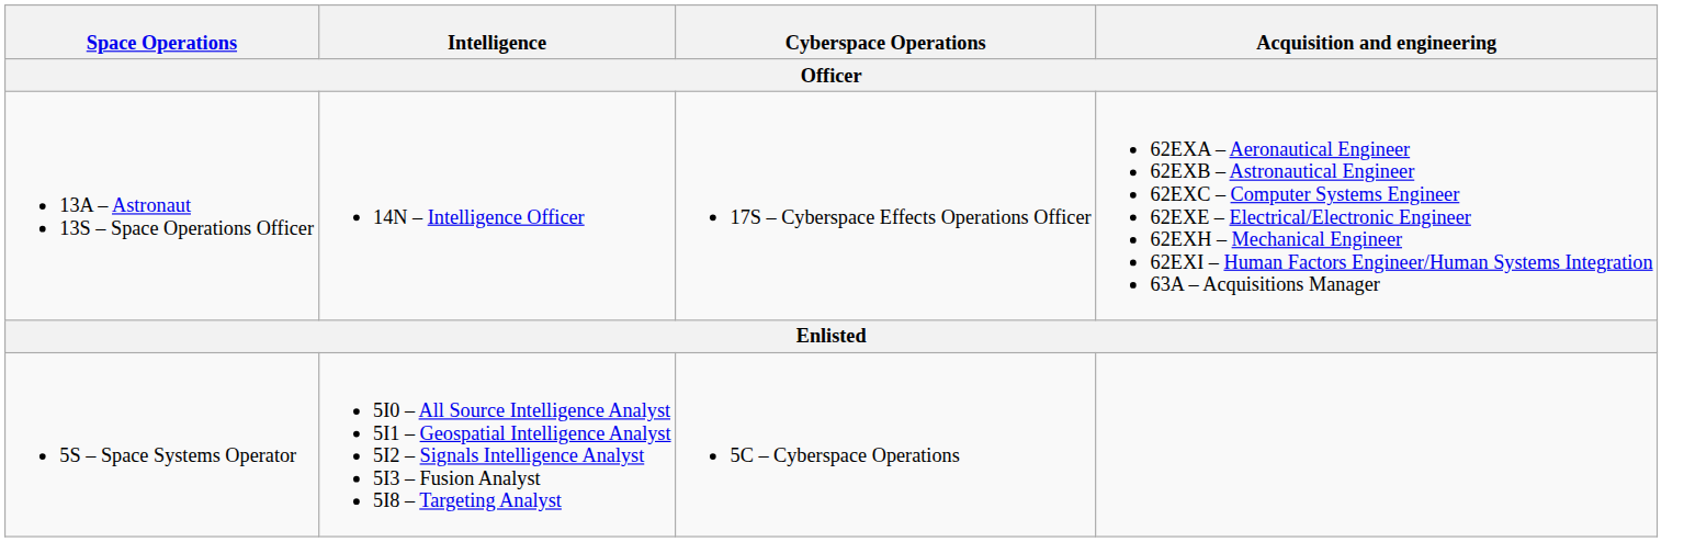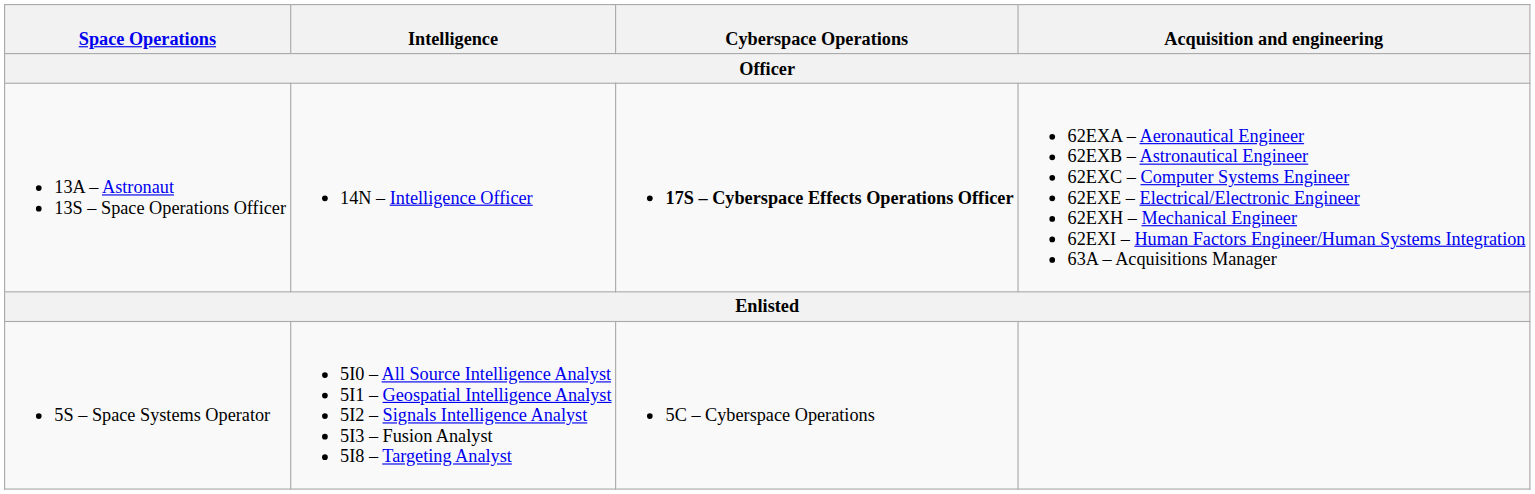13A – Astronaut 13S – Space Operations Officer | Cyberspace Operations: normal -> bold
